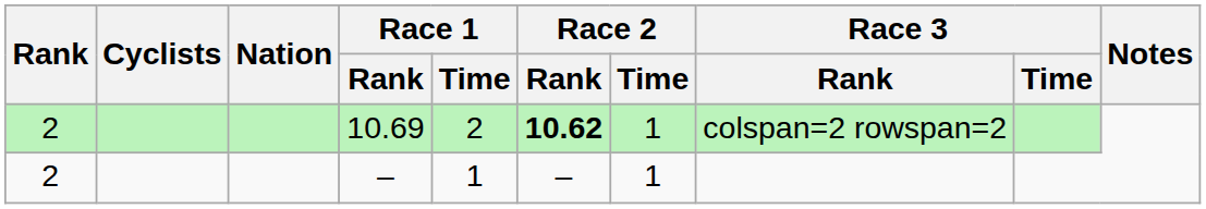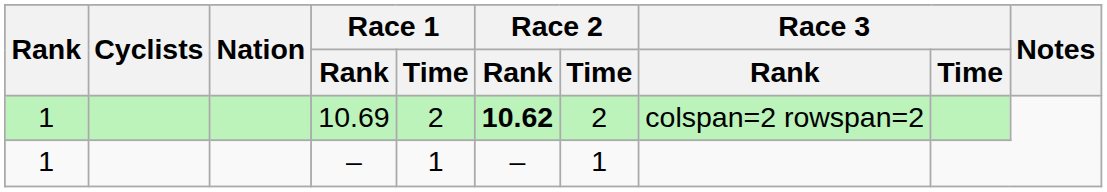row 3 | Rank: 2 -> 1
row 3 | Race 2 / Time: 1 -> 2
row 4 | Rank: 2 -> 1
